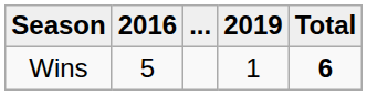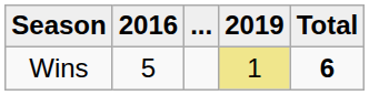Wins | column 4: no background -> khaki background
